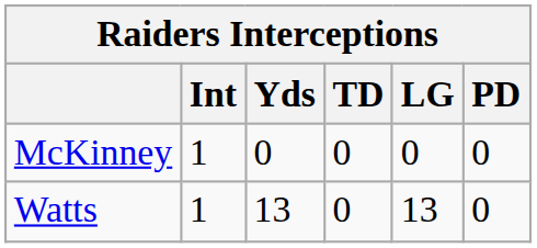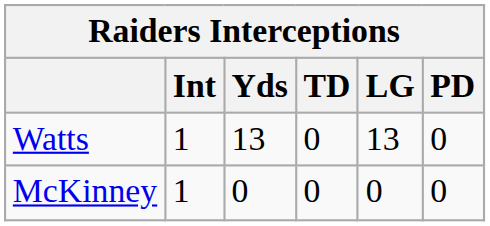rows swapped: Watts <-> McKinney
